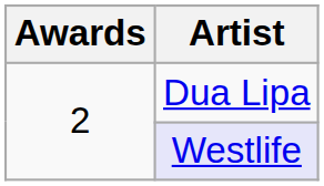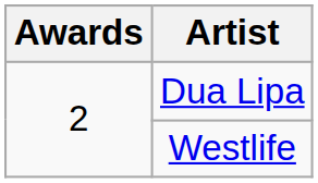Westlife | Artist: lavender background -> no background
